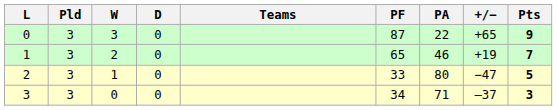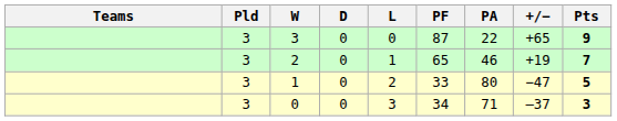columns swapped: Teams <-> L
